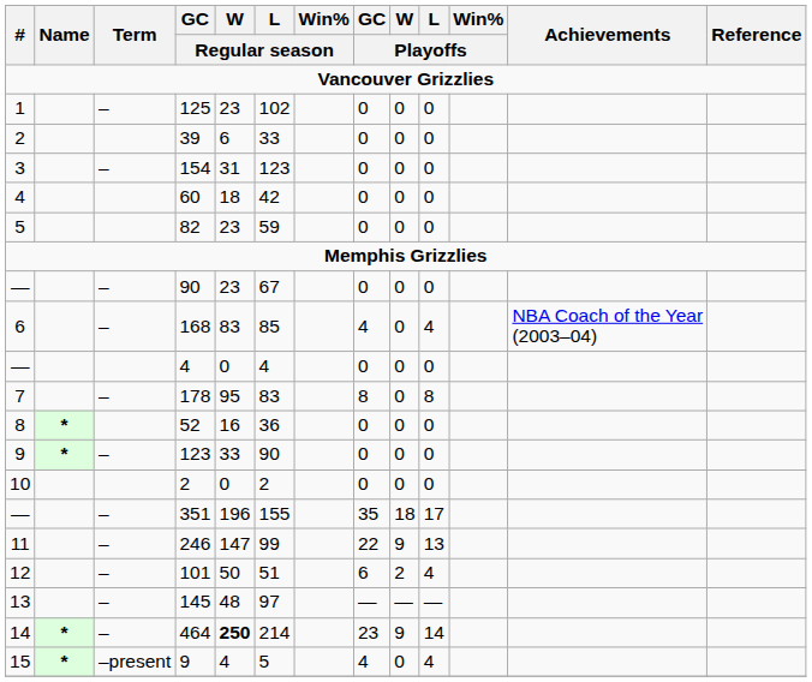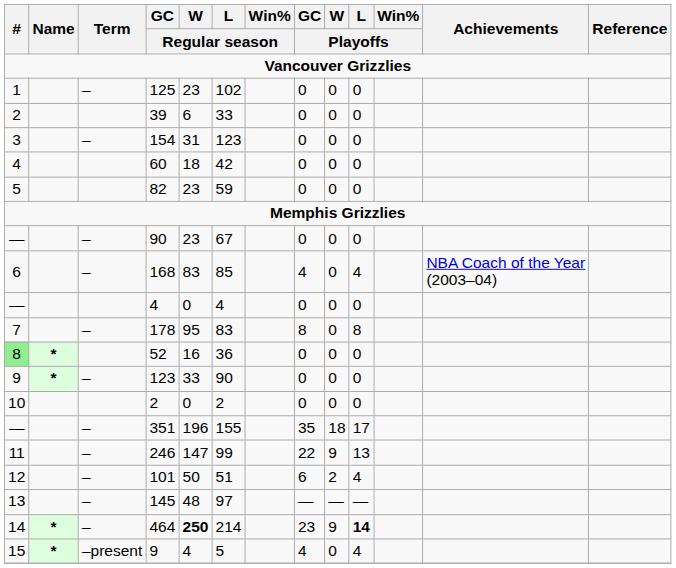52 | #: no background -> lightgreen background
464 | L / Playoffs: normal -> bold
